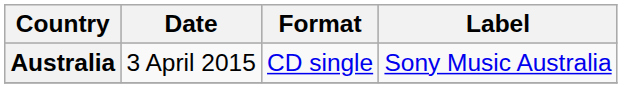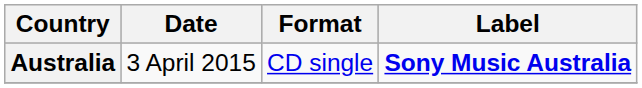Australia | Label: normal -> bold
